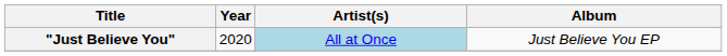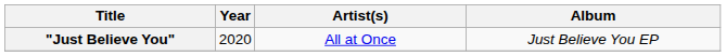row 2 | Artist(s): lightblue background -> no background
